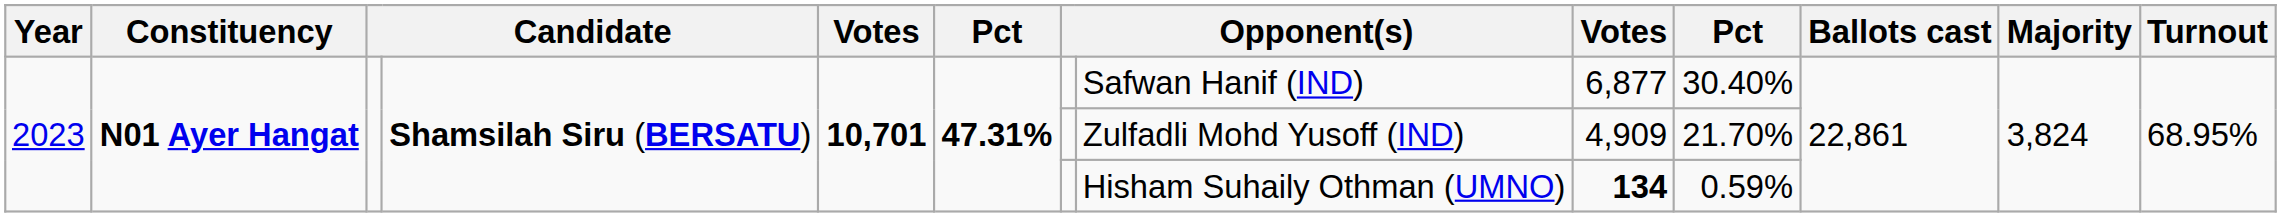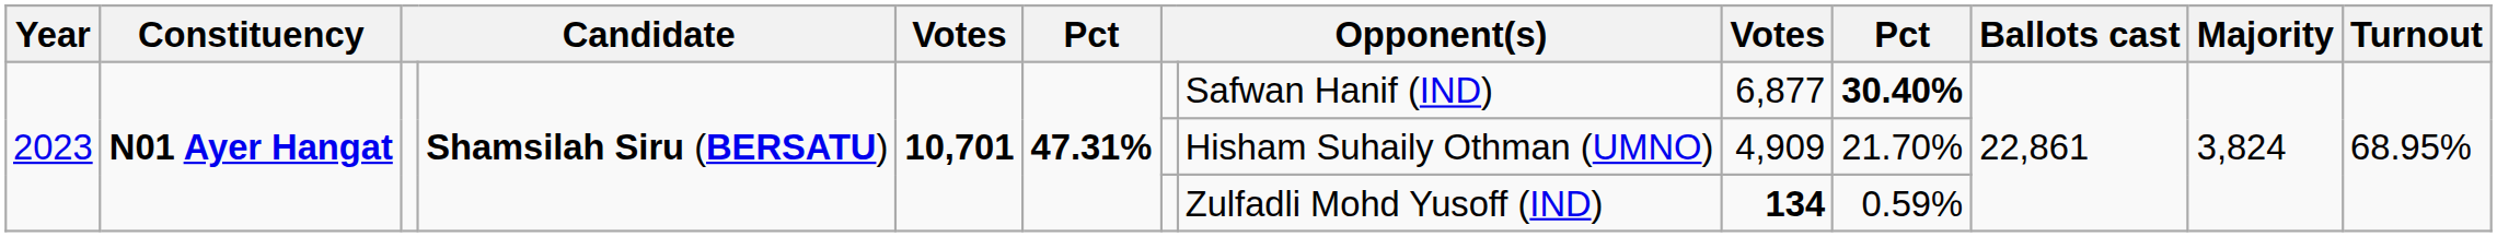row 2 | column 10: normal -> bold
row 3 | column 8: Zulfadli Mohd Yusoff (IND) -> Hisham Suhaily Othman (UMNO)
row 4 | column 8: Hisham Suhaily Othman (UMNO) -> Zulfadli Mohd Yusoff (IND)
